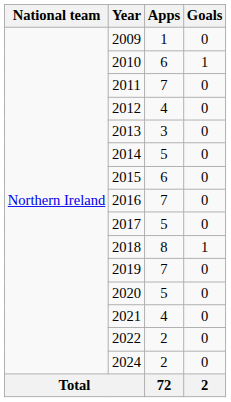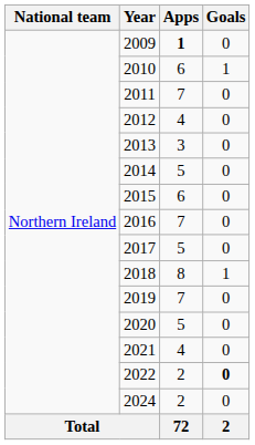2009 | Apps: normal -> bold
2022 | Goals: normal -> bold
